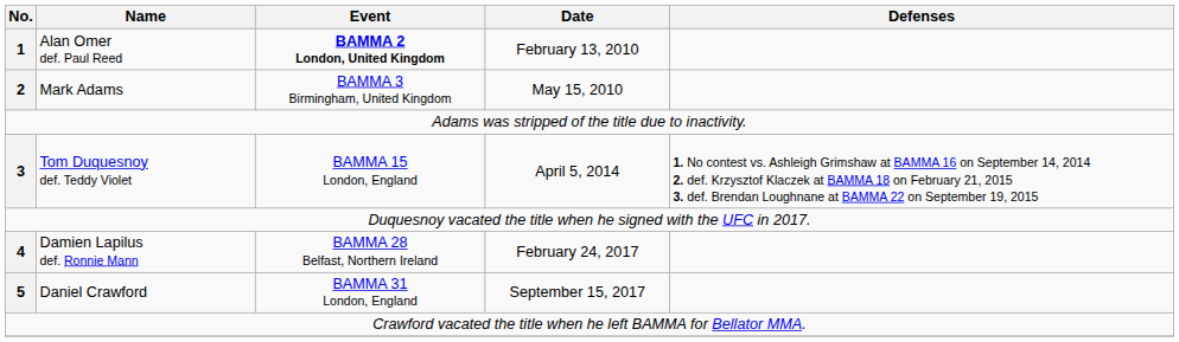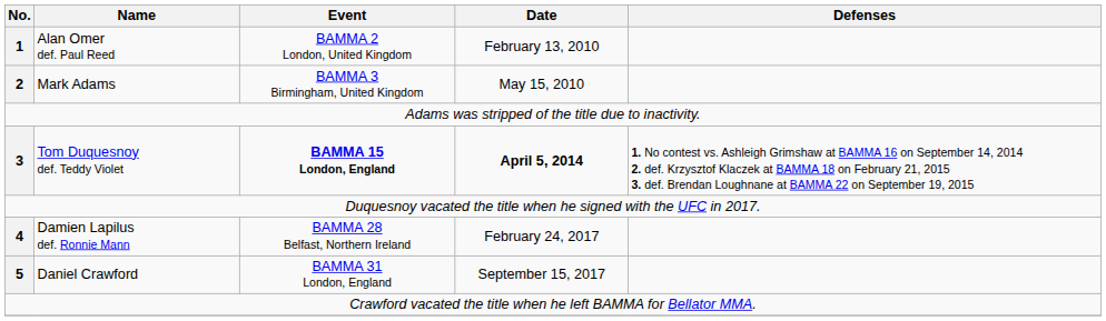Alan Omer def. Paul Reed | Event: bold -> normal
Tom Duquesnoy def. Teddy Violet | Event: normal -> bold
Tom Duquesnoy def. Teddy Violet | Date: normal -> bold
